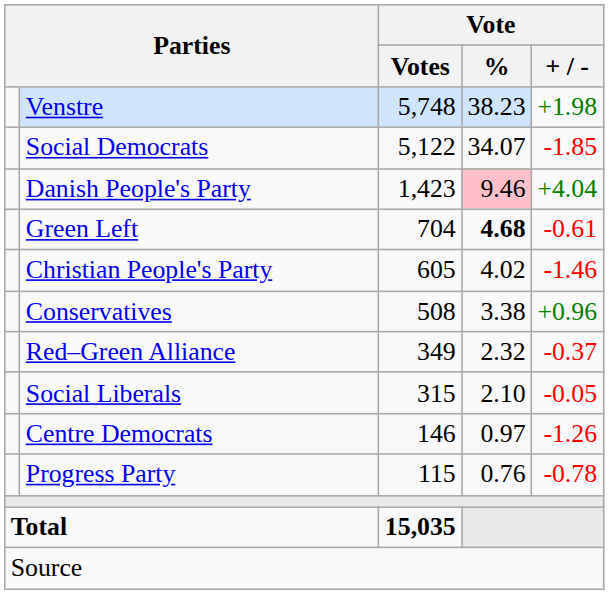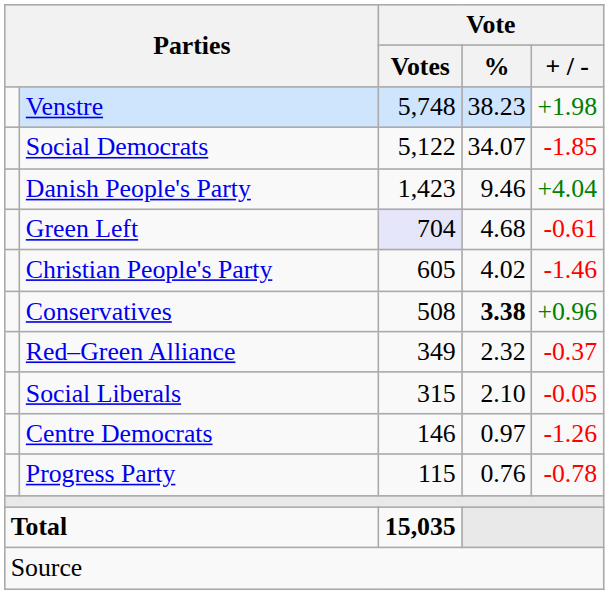Danish People's Party | Vote / %: pink background -> no background
Green Left | Vote / Votes: no background -> lavender background
Green Left | Vote / %: bold -> normal
Conservatives | Vote / %: normal -> bold
